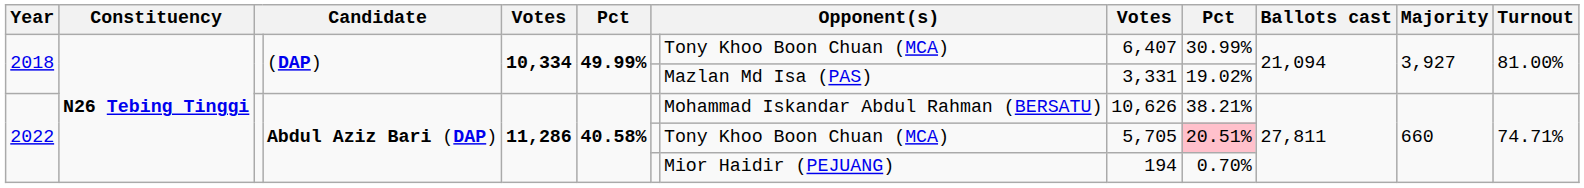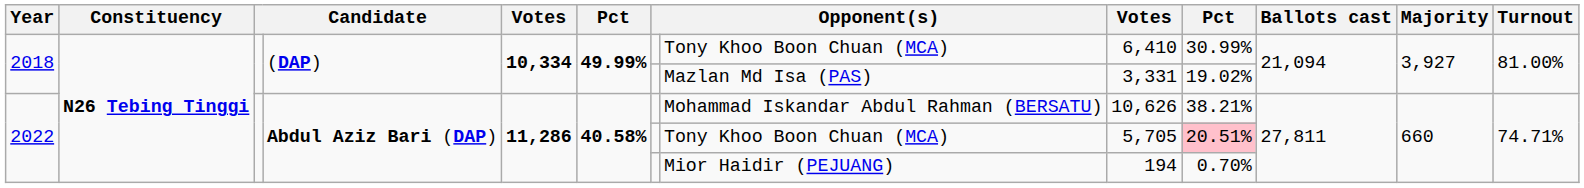row 2 | column 9: 6,407 -> 6,410
